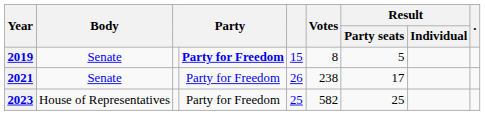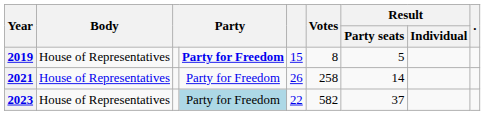2019 | Body: Senate -> House of Representatives
2021 | Body: Senate -> House of Representatives
2021 | Votes: 238 -> 258
2021 | Result / Party seats: 17 -> 14
2023 | column 4: no background -> lightblue background
2023 | column 5: 25 -> 22
2023 | Result / Party seats: 25 -> 37
